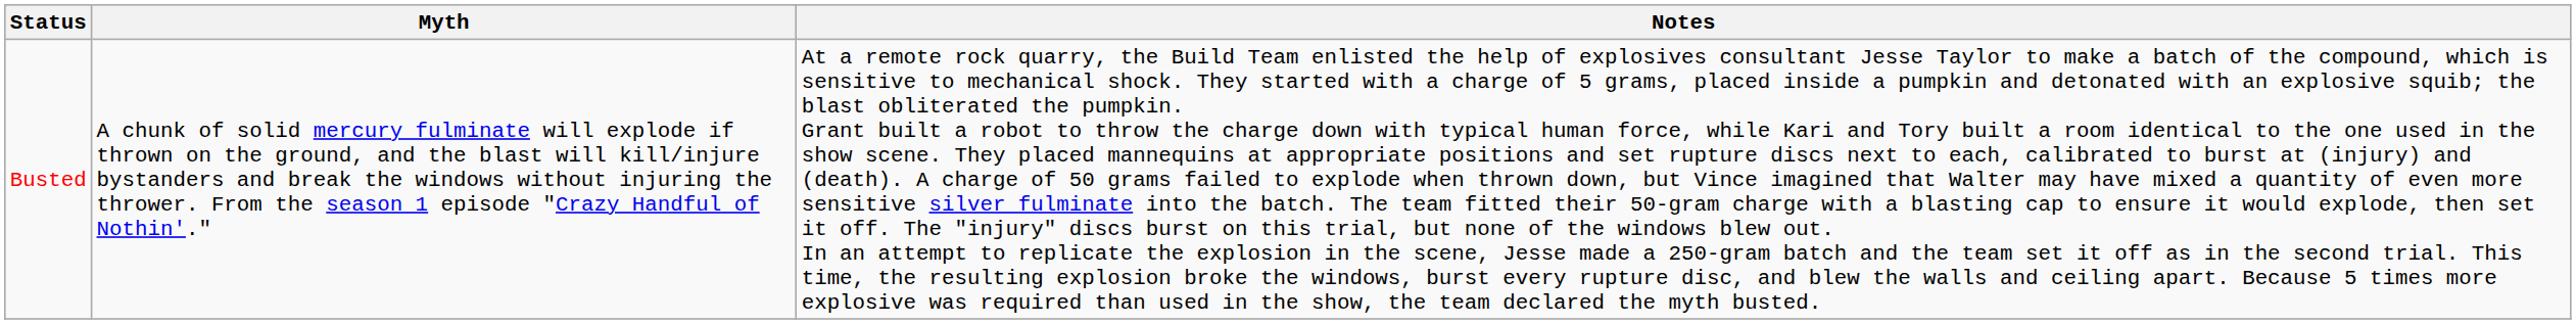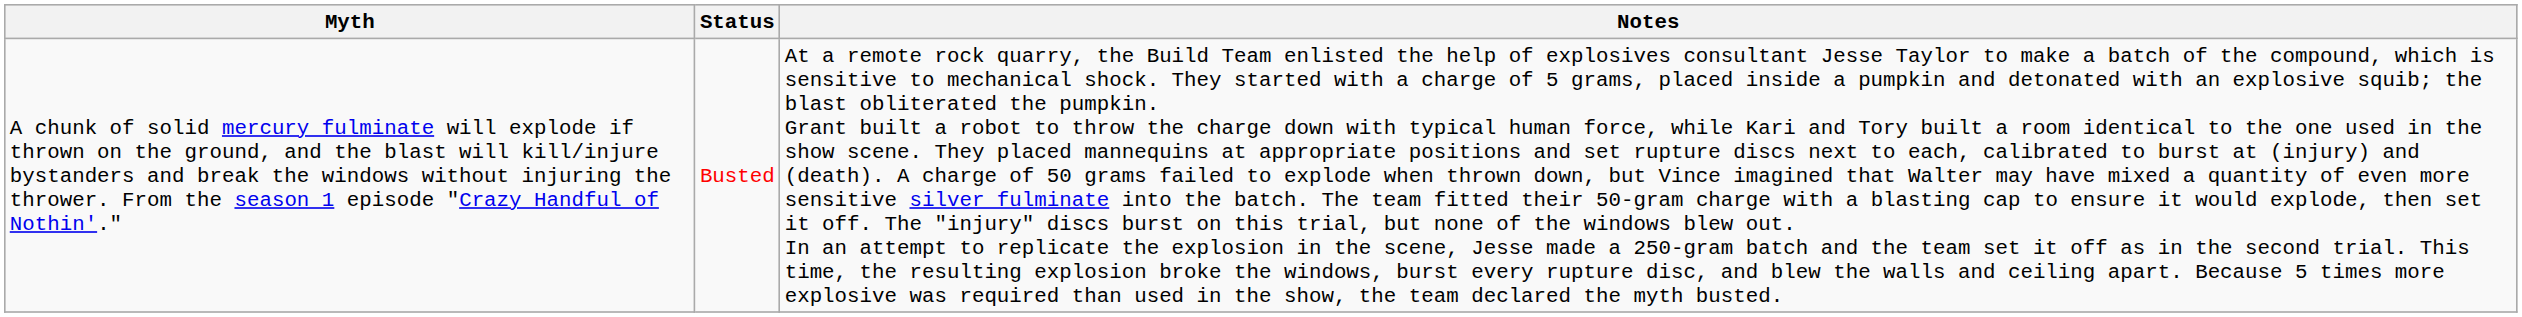columns swapped: Myth <-> Status
